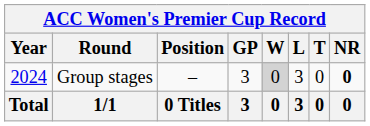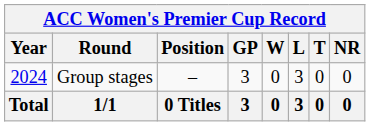Group stages | W: lightgrey background -> no background
Group stages | NR: bold -> normal
